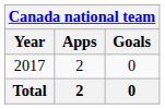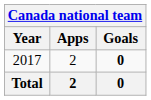2017 | Goals: normal -> bold
